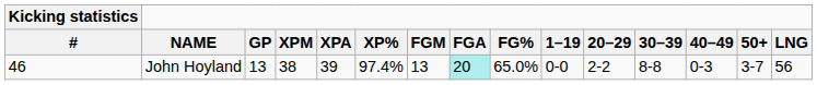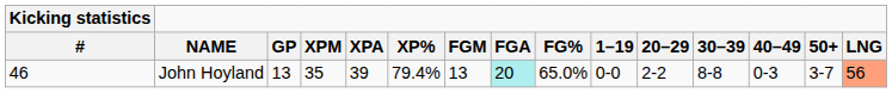John Hoyland | XPM: 38 -> 35
John Hoyland | XP%: 97.4% -> 79.4%
John Hoyland | LNG: no background -> lightsalmon background
